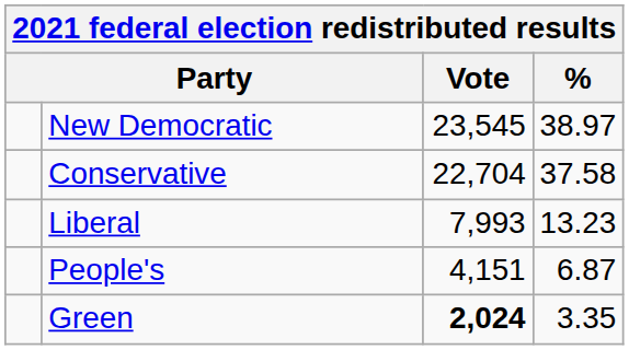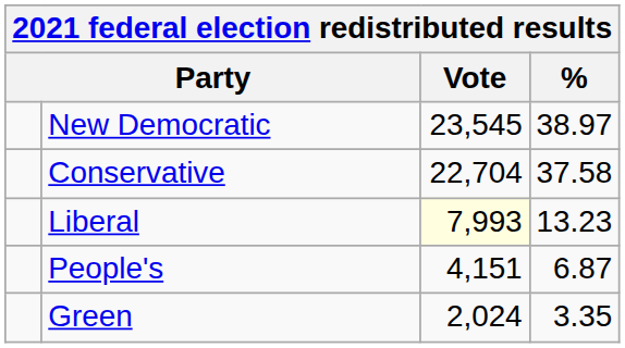Liberal | Vote: no background -> lightyellow background
Green | Vote: bold -> normal
